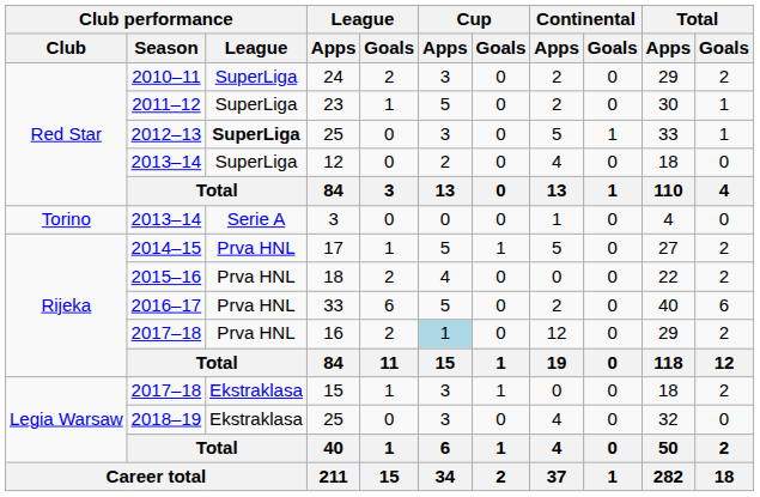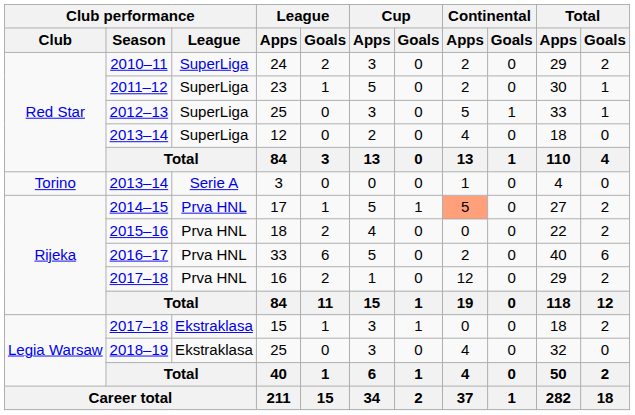2012–13 / 25 | Club performance / League: bold -> normal
17 | Continental / Apps: no background -> lightsalmon background
16 | Cup / Apps: lightblue background -> no background
